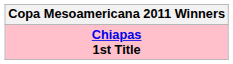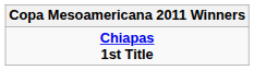row 2 | column 1: pink background -> no background
